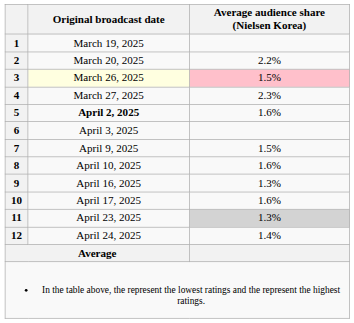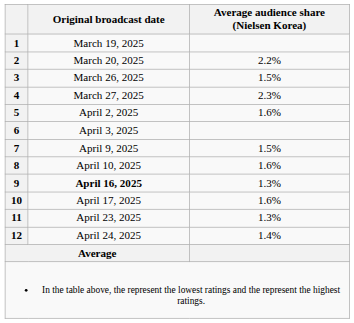3 | Original broadcast date: lightyellow background -> no background
3 | Average audience share (Nielsen Korea): pink background -> no background
5 | Original broadcast date: bold -> normal
9 | Original broadcast date: normal -> bold
11 | Average audience share (Nielsen Korea): lightgrey background -> no background
